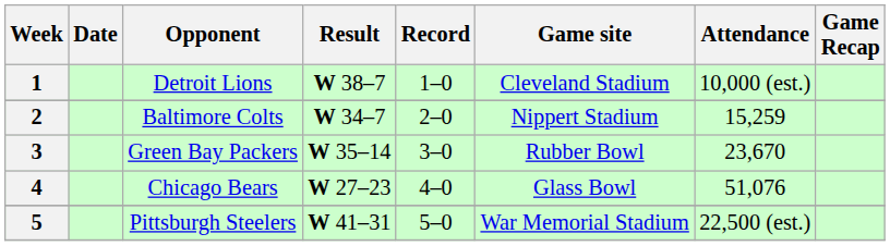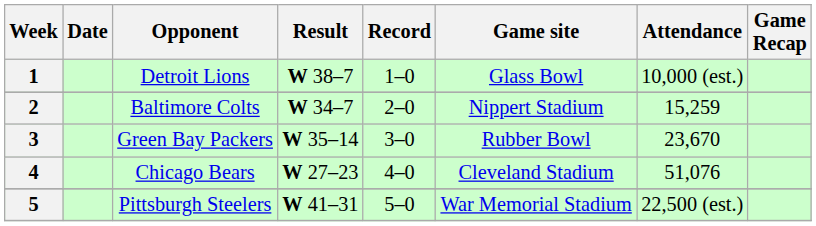1 | Game site: Cleveland Stadium -> Glass Bowl
4 | Game site: Glass Bowl -> Cleveland Stadium
